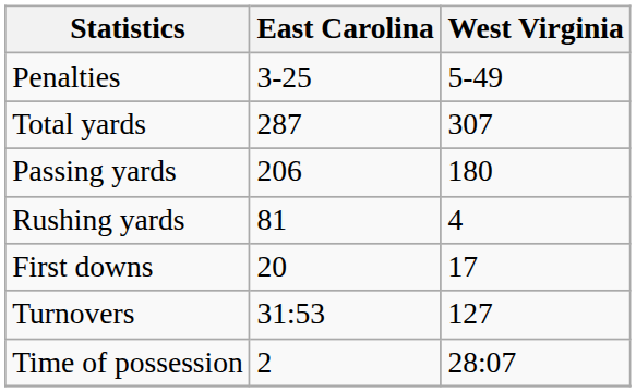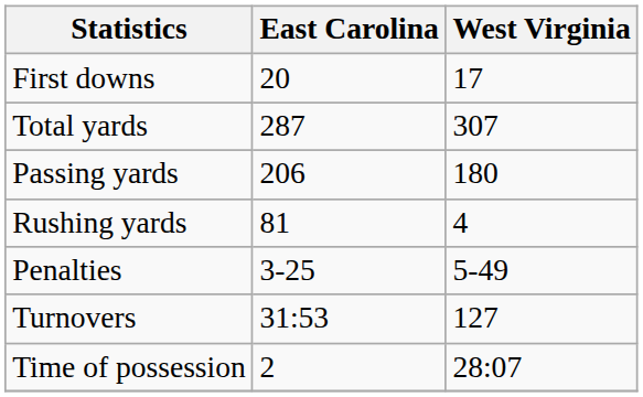rows swapped: First downs <-> Penalties
